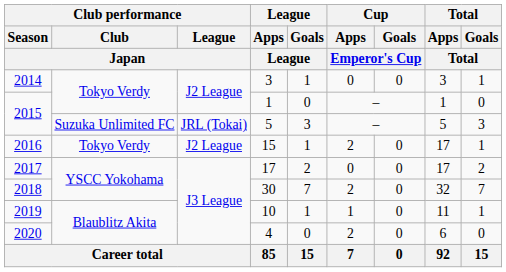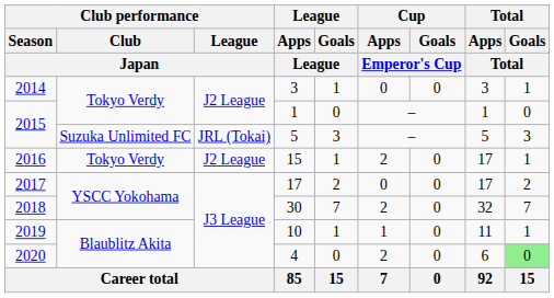4 | Total / Goals / Total: no background -> lightgreen background
